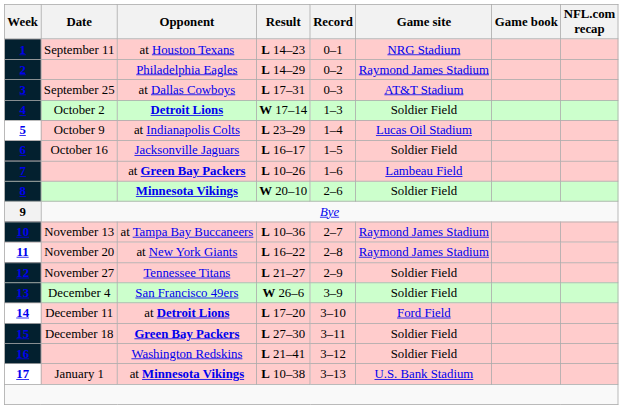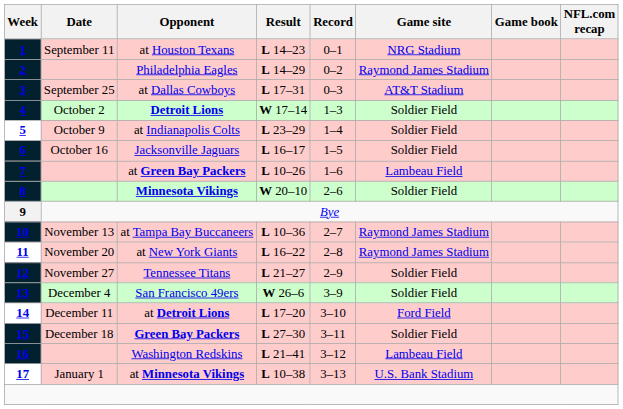5 | Game site: Lucas Oil Stadium -> Soldier Field
16 | Game site: Soldier Field -> Lambeau Field
